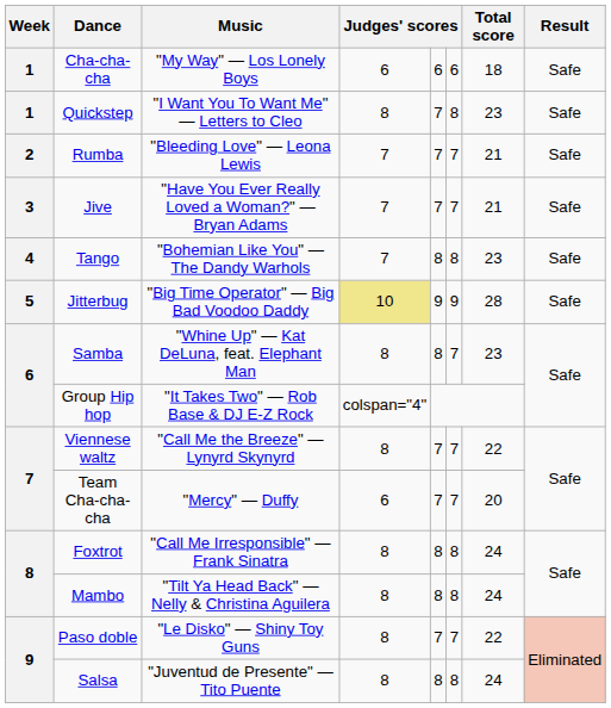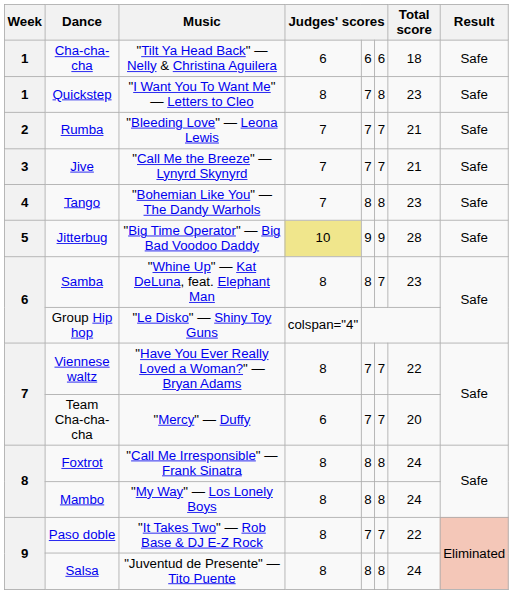Cha-cha-cha | Music: "My Way" — Los Lonely Boys -> "Tilt Ya Head Back" — Nelly & Christina Aguilera
Jive | Music: "Have You Ever Really Loved a Woman?" — Bryan Adams -> "Call Me the Breeze" — Lynyrd Skynyrd
Group Hip hop | Music: "It Takes Two" — Rob Base & DJ E-Z Rock -> "Le Disko" — Shiny Toy Guns
Viennese waltz | Music: "Call Me the Breeze" — Lynyrd Skynyrd -> "Have You Ever Really Loved a Woman?" — Bryan Adams
Mambo | Music: "Tilt Ya Head Back" — Nelly & Christina Aguilera -> "My Way" — Los Lonely Boys
Paso doble | Music: "Le Disko" — Shiny Toy Guns -> "It Takes Two" — Rob Base & DJ E-Z Rock
